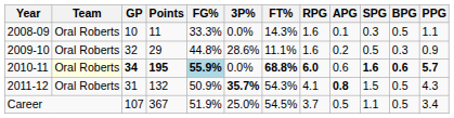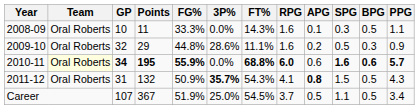2010-11 | FG%: lightblue background -> no background
